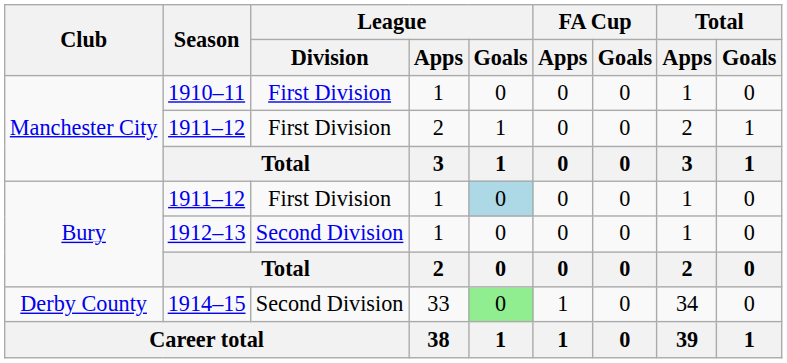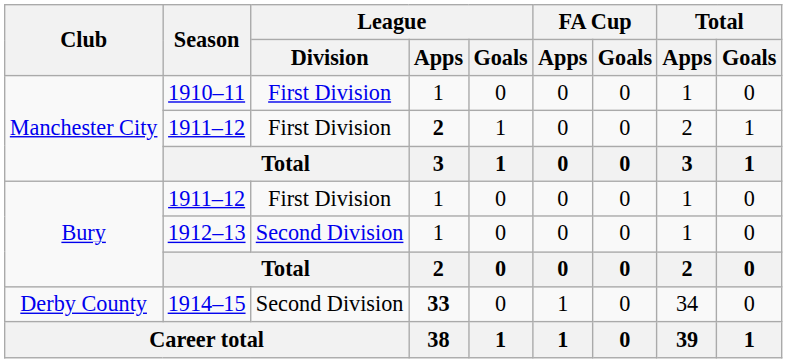Manchester City / 1911–12 | League / Apps: normal -> bold
Bury / 1911–12 | League / Goals: lightblue background -> no background
1914–15 | League / Apps: normal -> bold
1914–15 | League / Goals: lightgreen background -> no background
